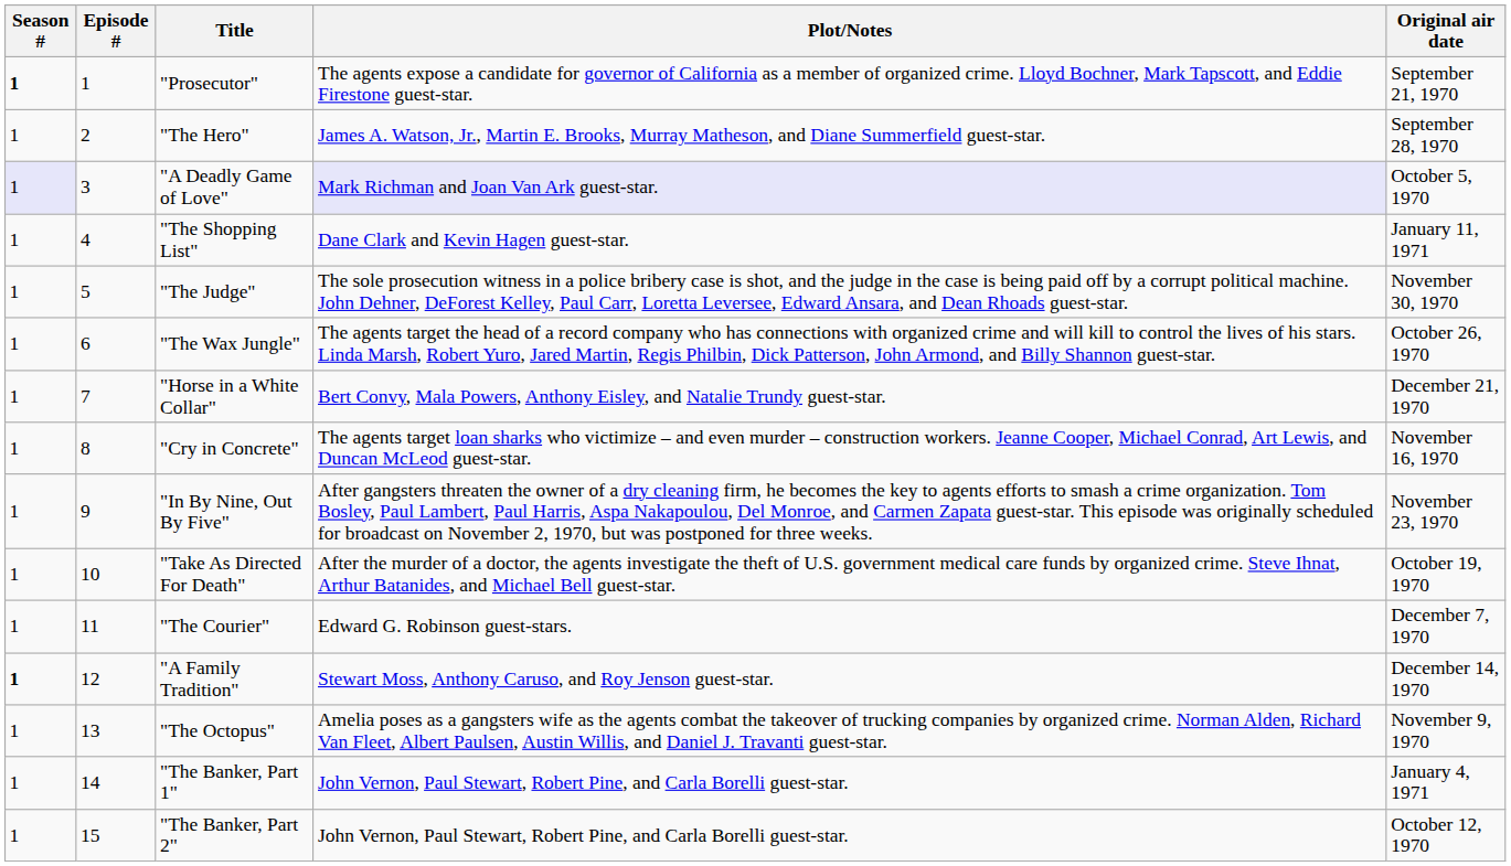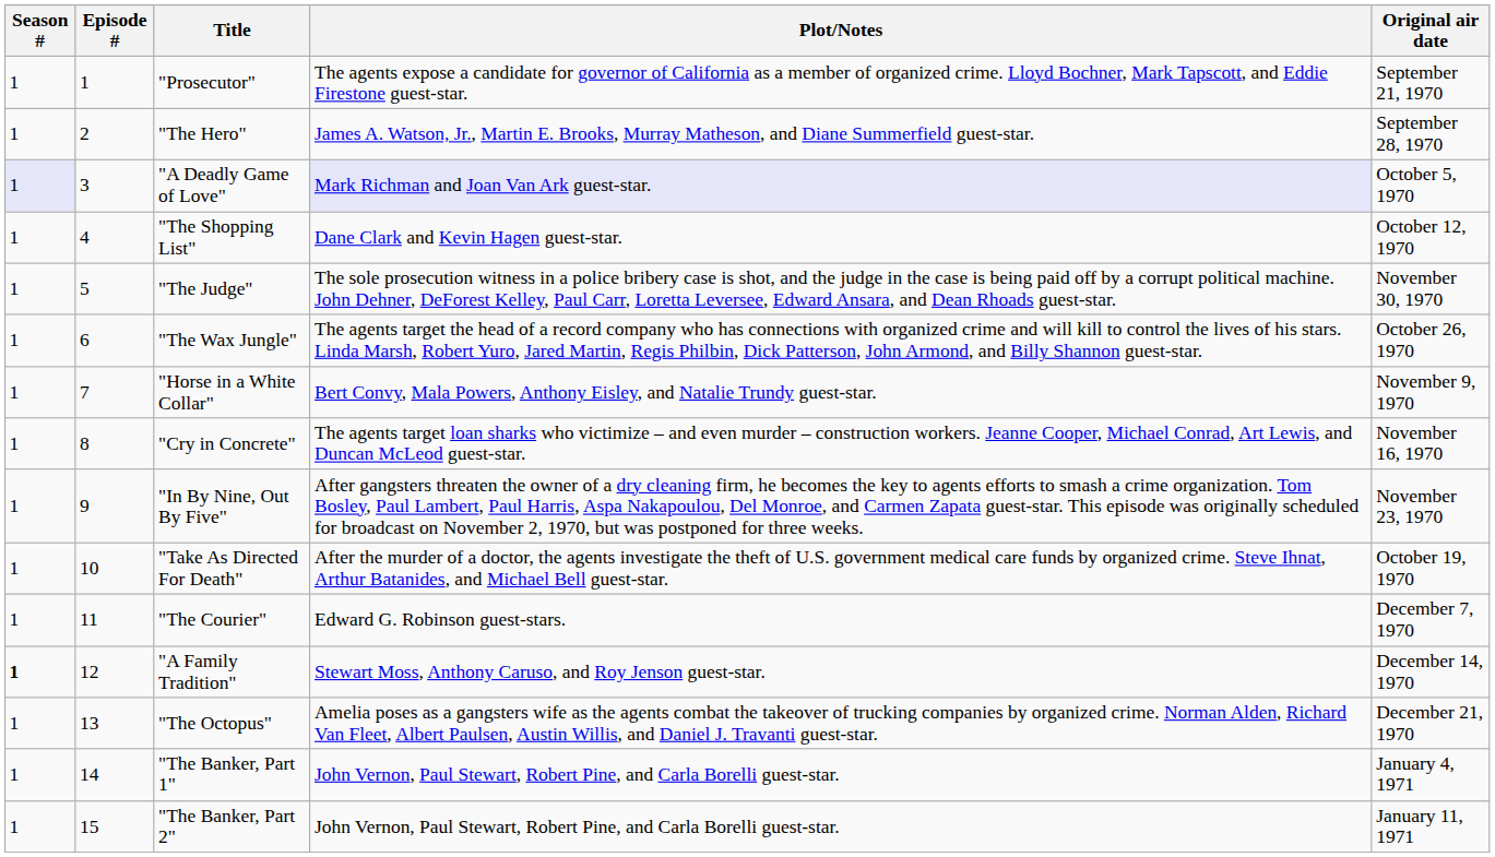"Prosecutor" | Season #: bold -> normal
"The Shopping List" | Original air date: January 11, 1971 -> October 12, 1970
"Horse in a White Collar" | Original air date: December 21, 1970 -> November 9, 1970
"The Octopus" | Original air date: November 9, 1970 -> December 21, 1970
"The Banker, Part 2" | Original air date: October 12, 1970 -> January 11, 1971
